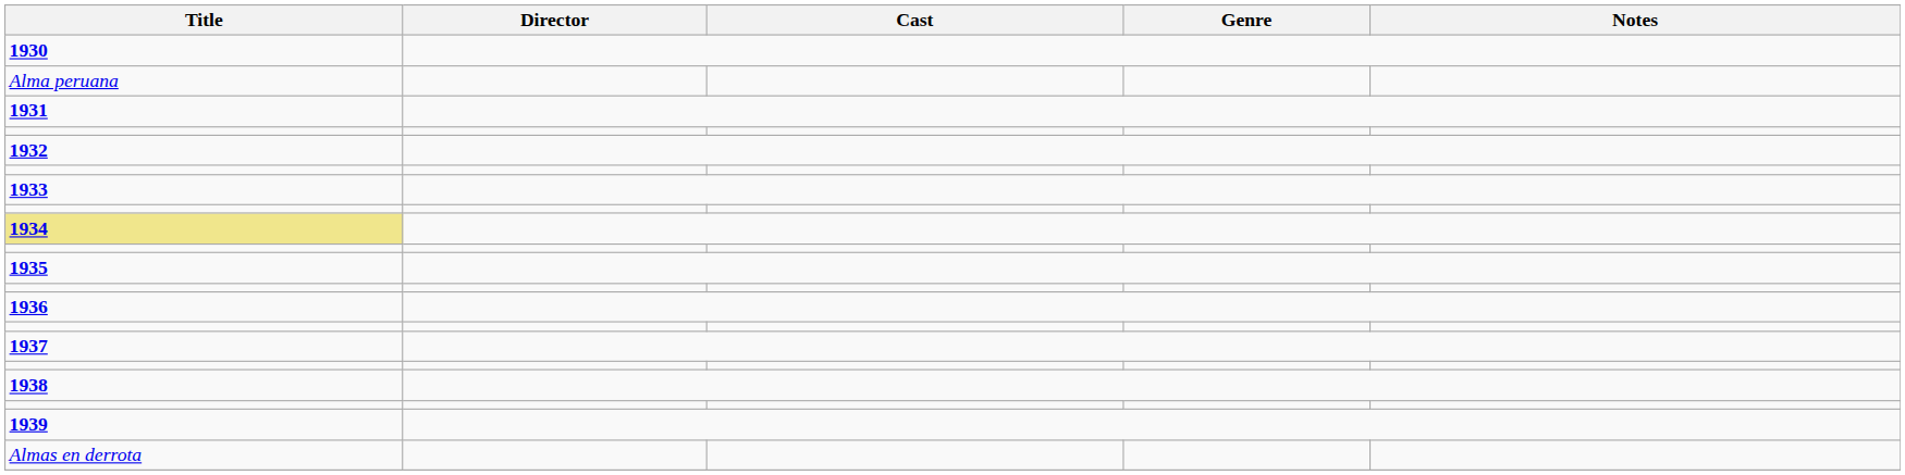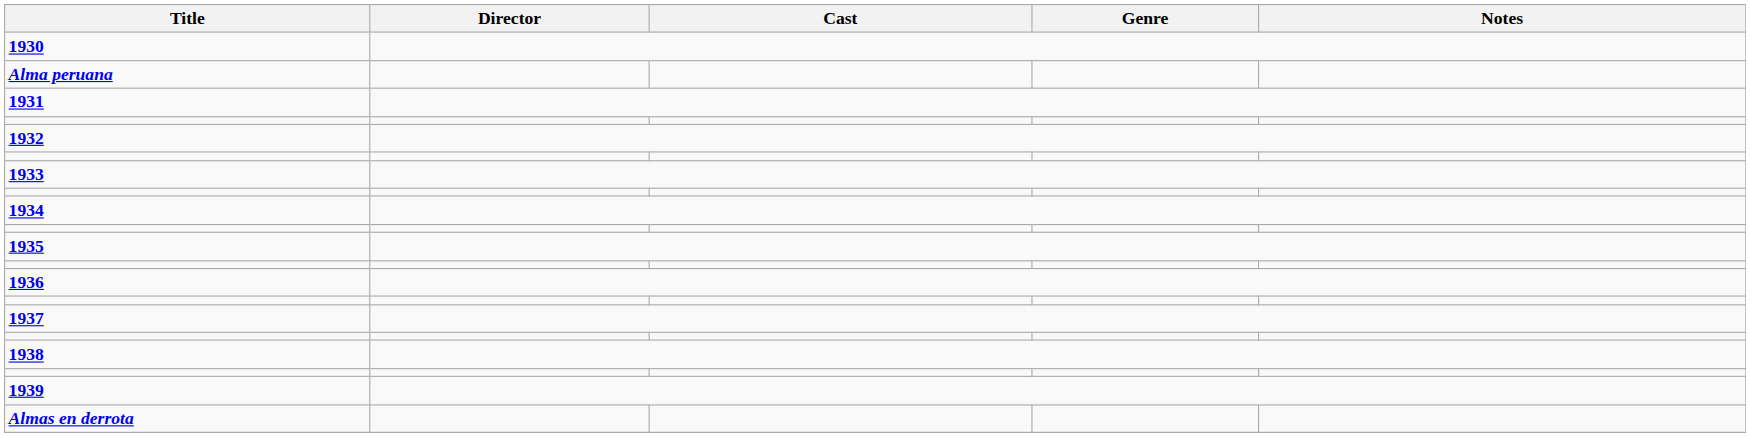Alma peruana | Title: normal -> bold
1934 | Title: khaki background -> no background
Almas en derrota | Title: normal -> bold
